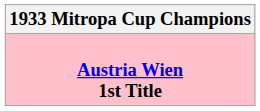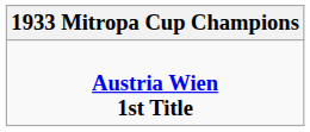row 2 | column 1: pink background -> no background
